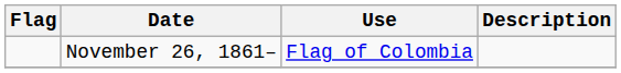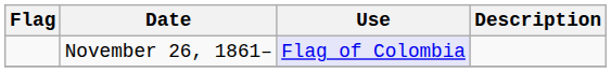November 26, 1861– | Use: no background -> lavender background
